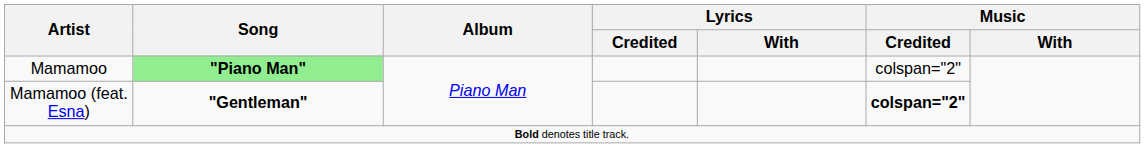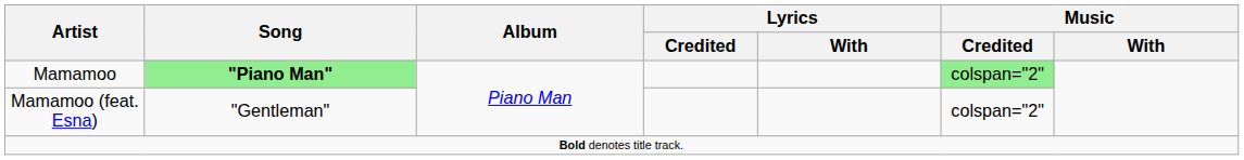Mamamoo | Music / Credited: no background -> lightgreen background
Mamamoo (feat. Esna) | Song: bold -> normal
Mamamoo (feat. Esna) | Music / Credited: bold -> normal
